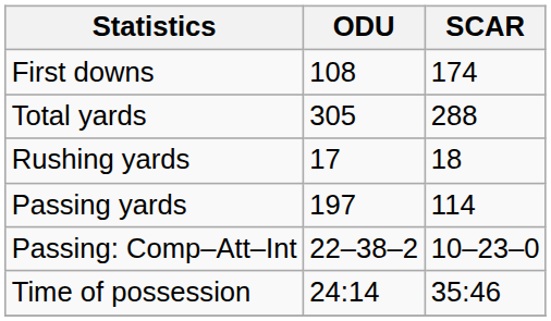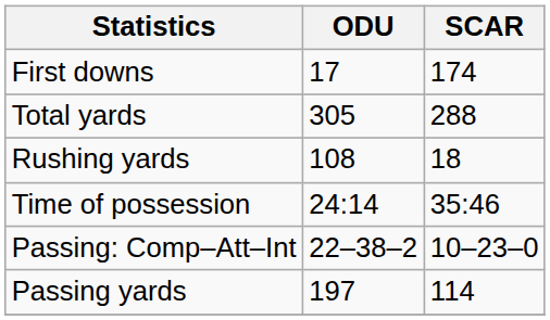First downs | ODU: 108 -> 17
Rushing yards | ODU: 17 -> 108
rows swapped: Passing yards <-> Time of possession
